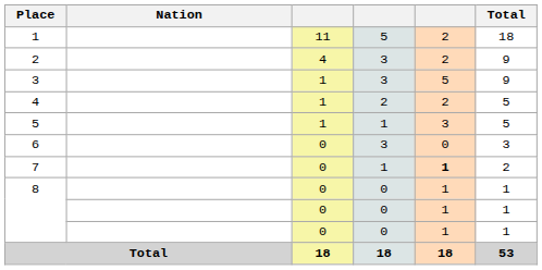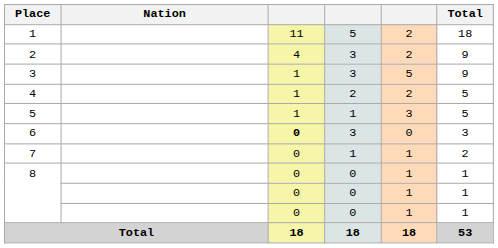6 | column 3: normal -> bold
7 | column 5: bold -> normal
